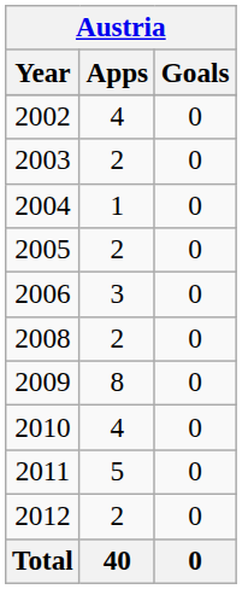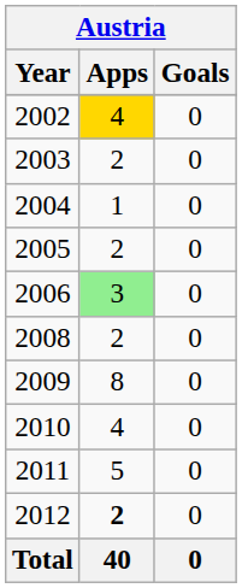2002 | Apps: no background -> gold background
2006 | Apps: no background -> lightgreen background
2012 | Apps: normal -> bold
